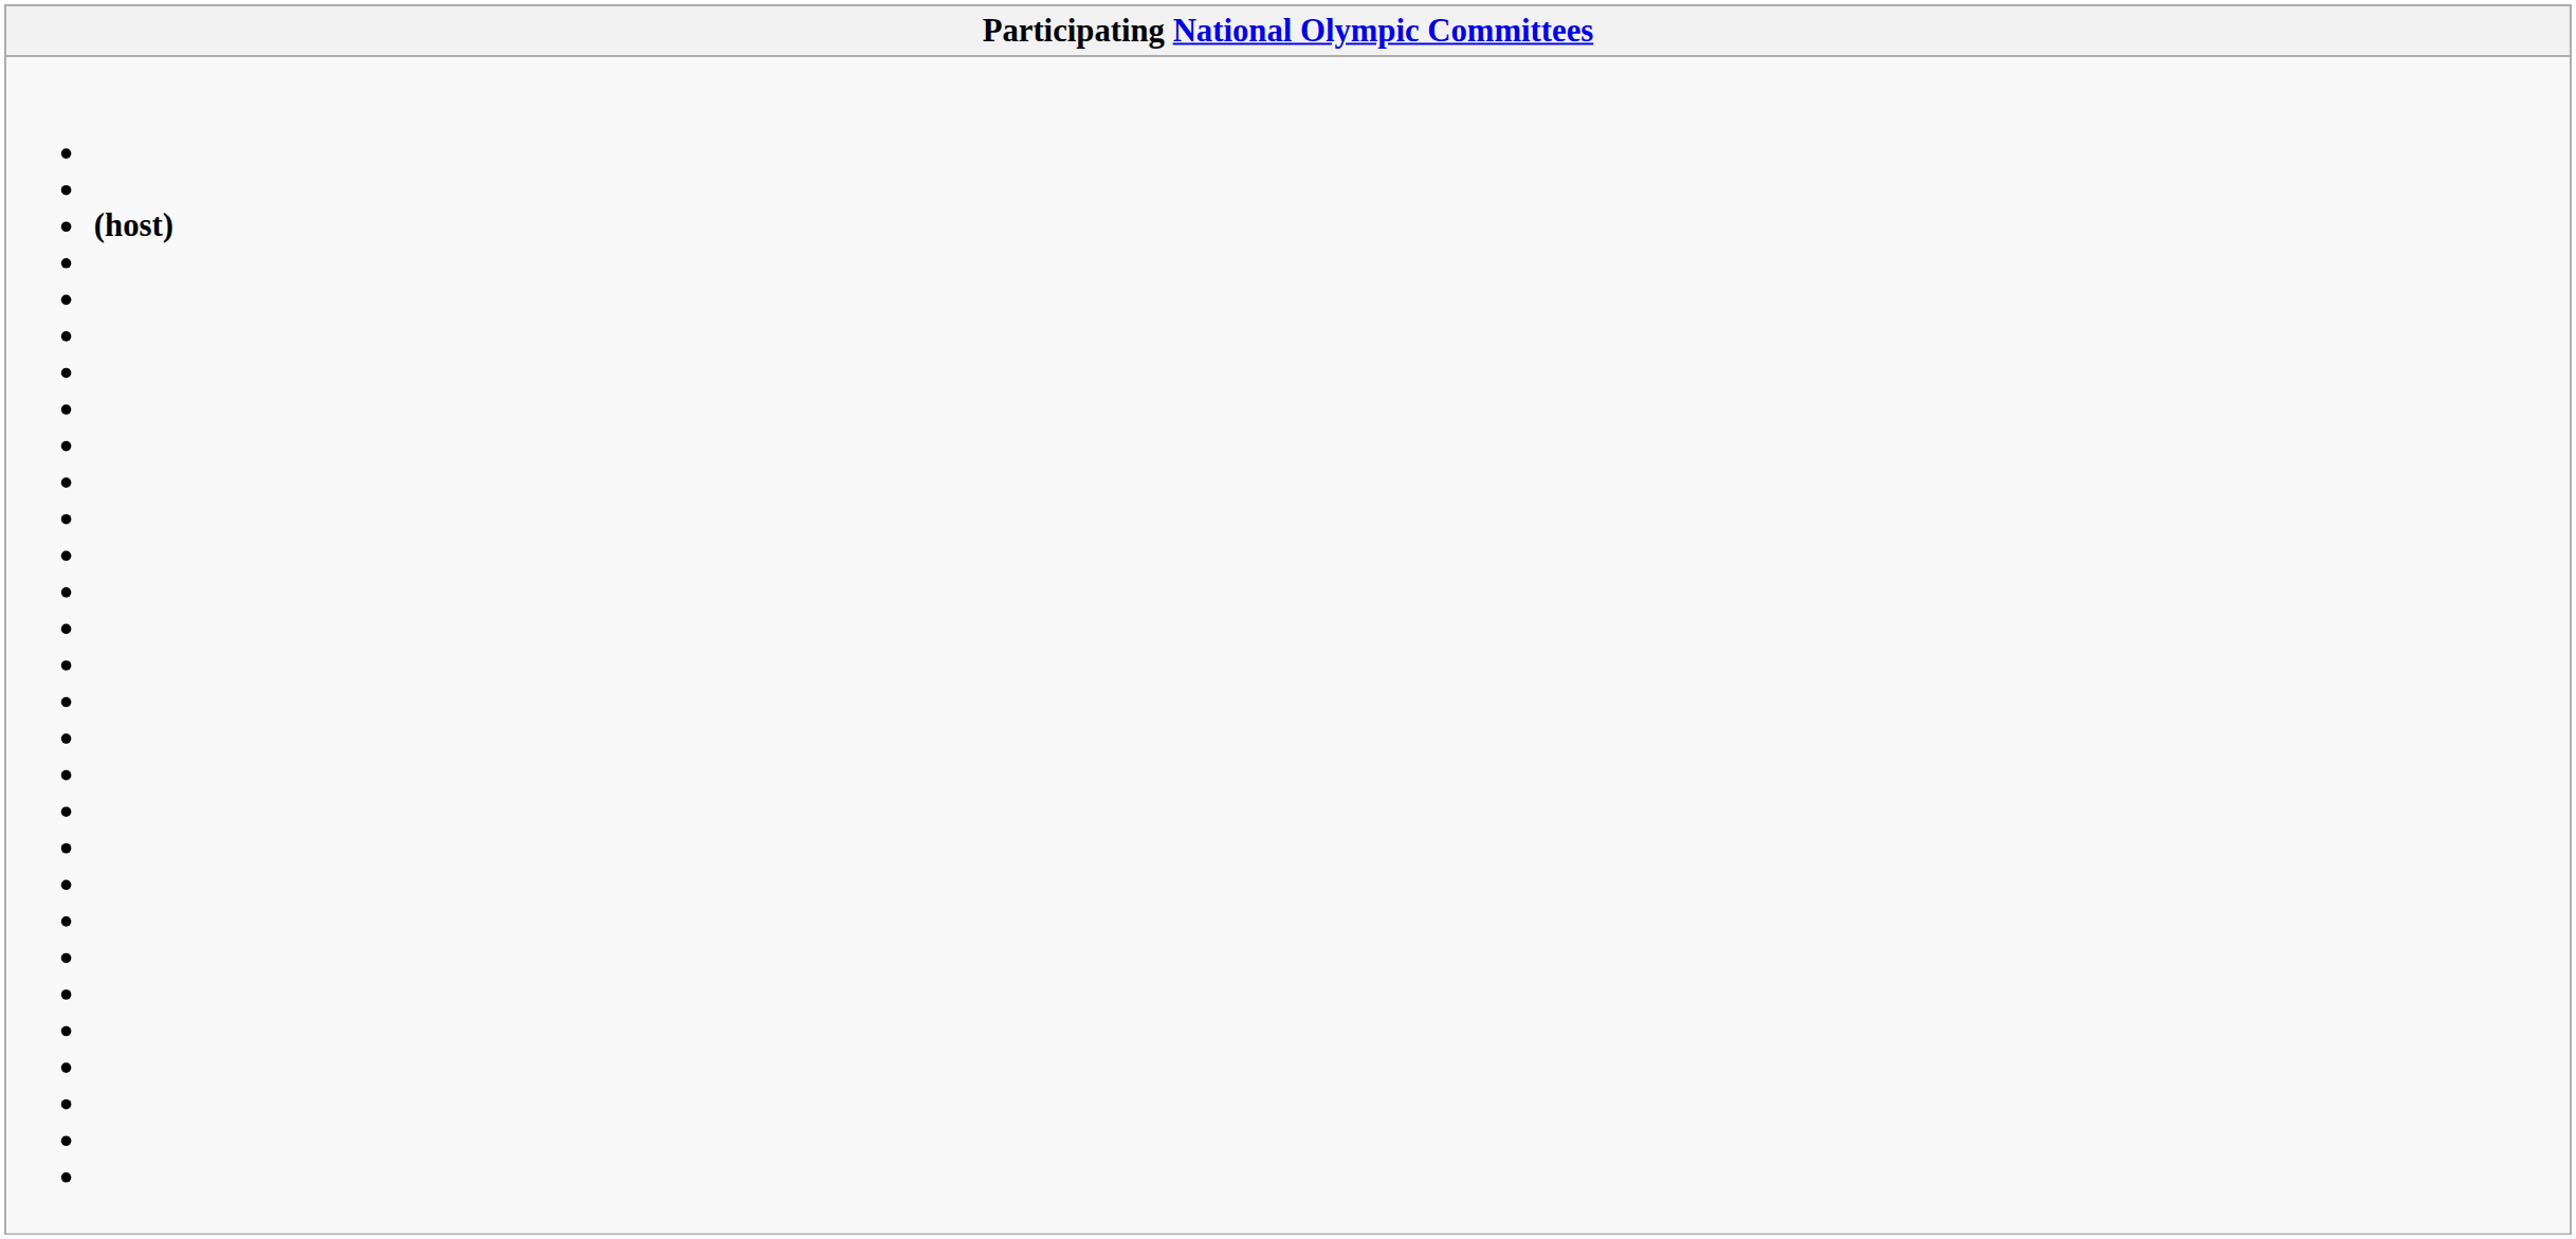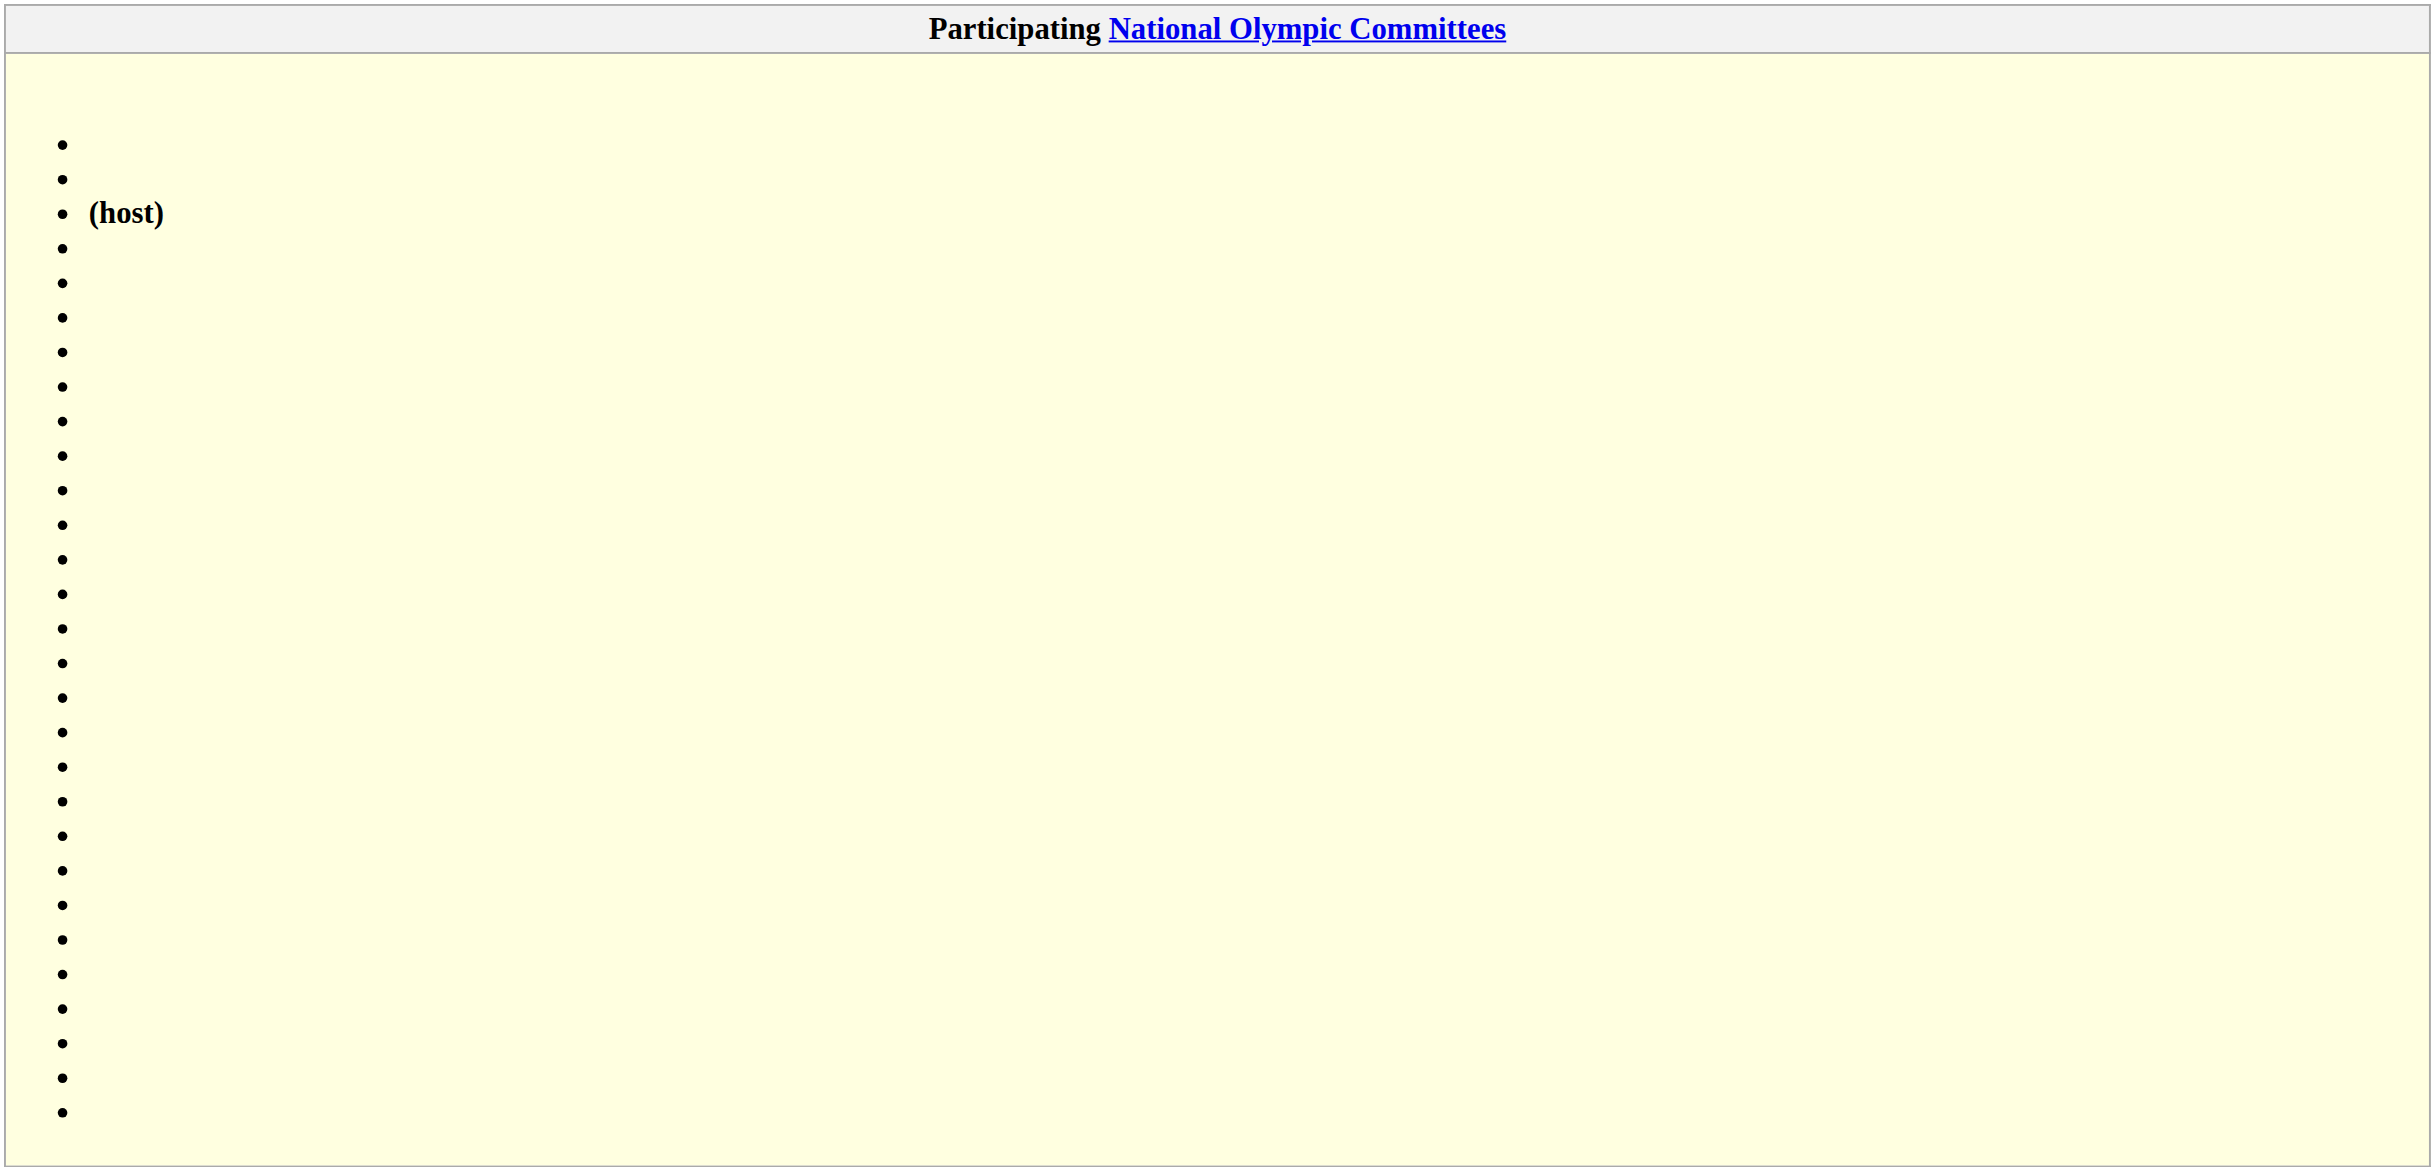row 2 | column 1: no background -> lightyellow background
